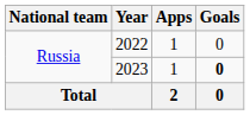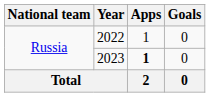2023 | Apps: normal -> bold
2023 | Goals: bold -> normal
